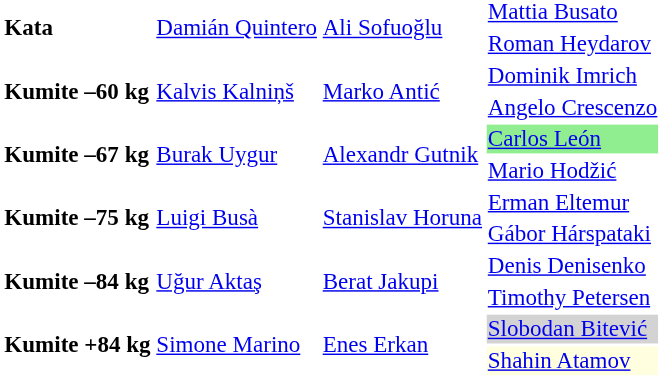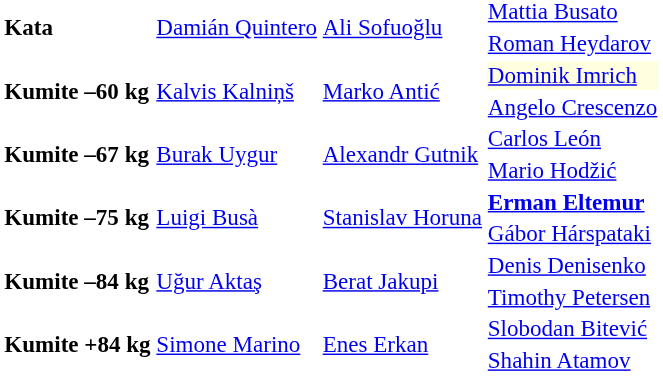Dominik Imrich | column 4: no background -> lightyellow background
Carlos León | column 4: lightgreen background -> no background
Erman Eltemur | column 4: normal -> bold
Slobodan Bitević | column 4: lightgrey background -> no background
Shahin Atamov | column 4: lightyellow background -> no background
